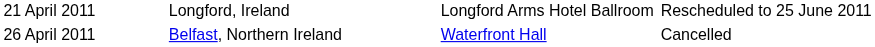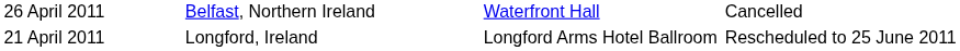rows swapped: 21 April 2011 <-> 26 April 2011
